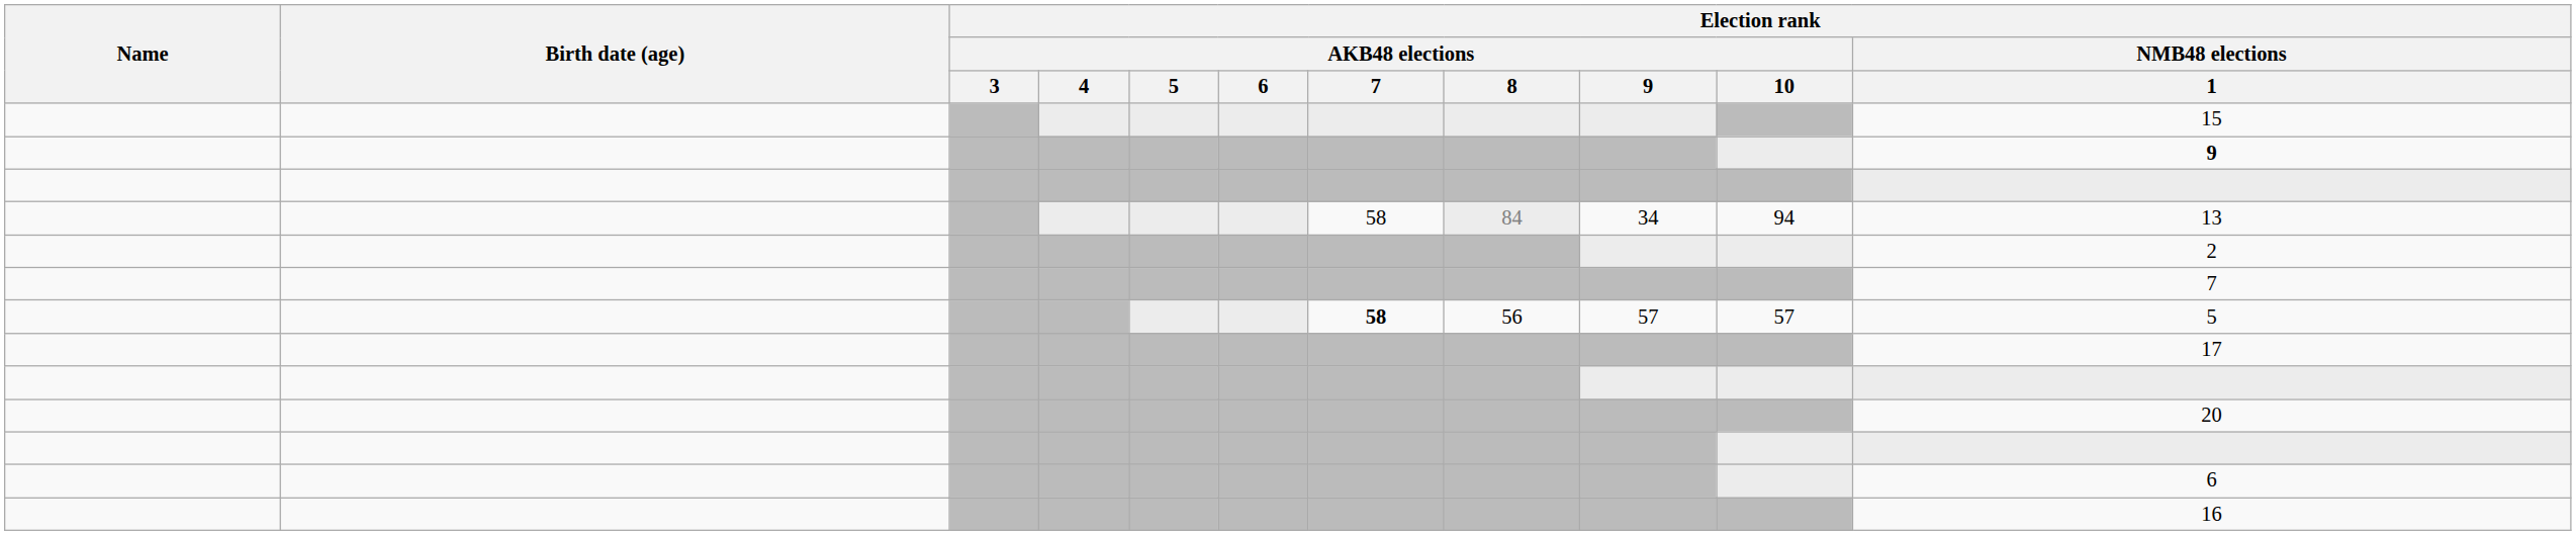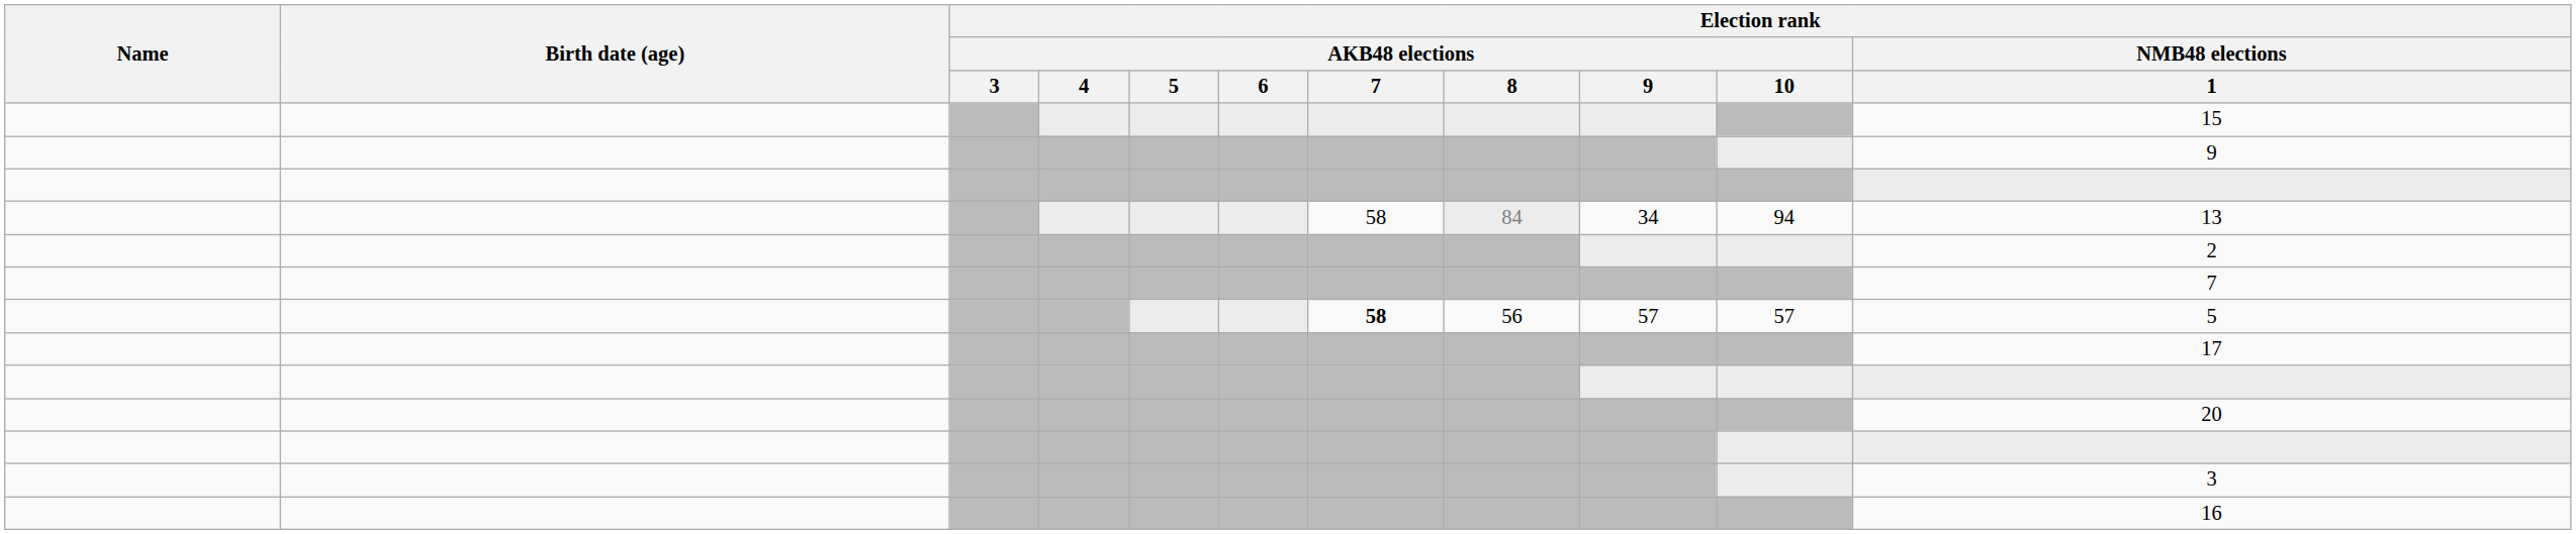row 5 | Election rank / NMB48 elections / 1: bold -> normal
row 15 | Election rank / NMB48 elections / 1: 6 -> 3
